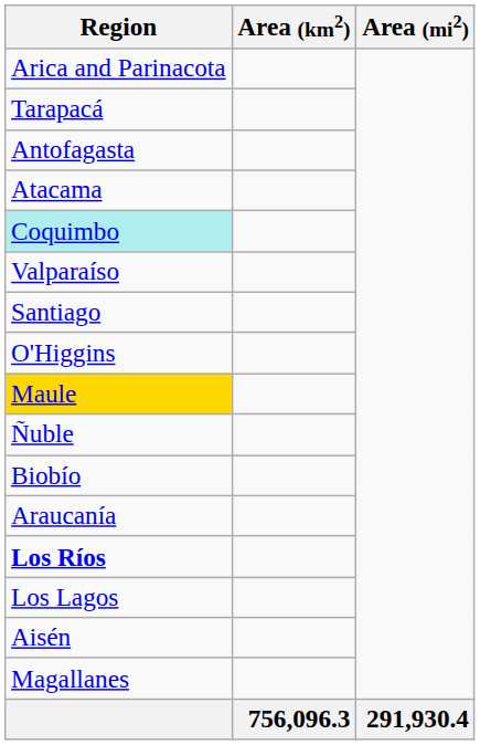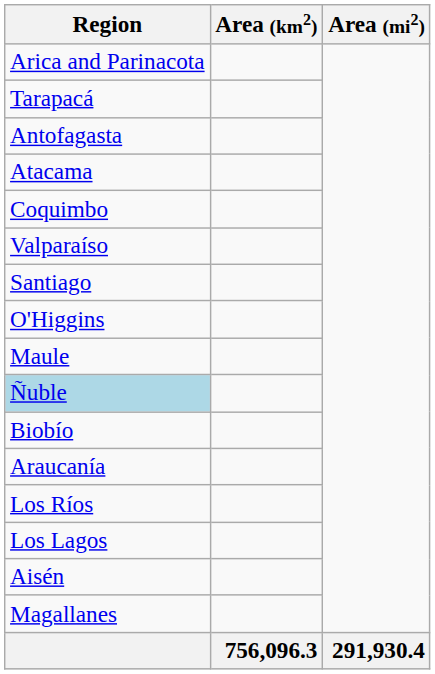Coquimbo | Region: paleturquoise background -> no background
Maule | Region: gold background -> no background
Ñuble | Region: no background -> lightblue background
Los Ríos | Region: bold -> normal
